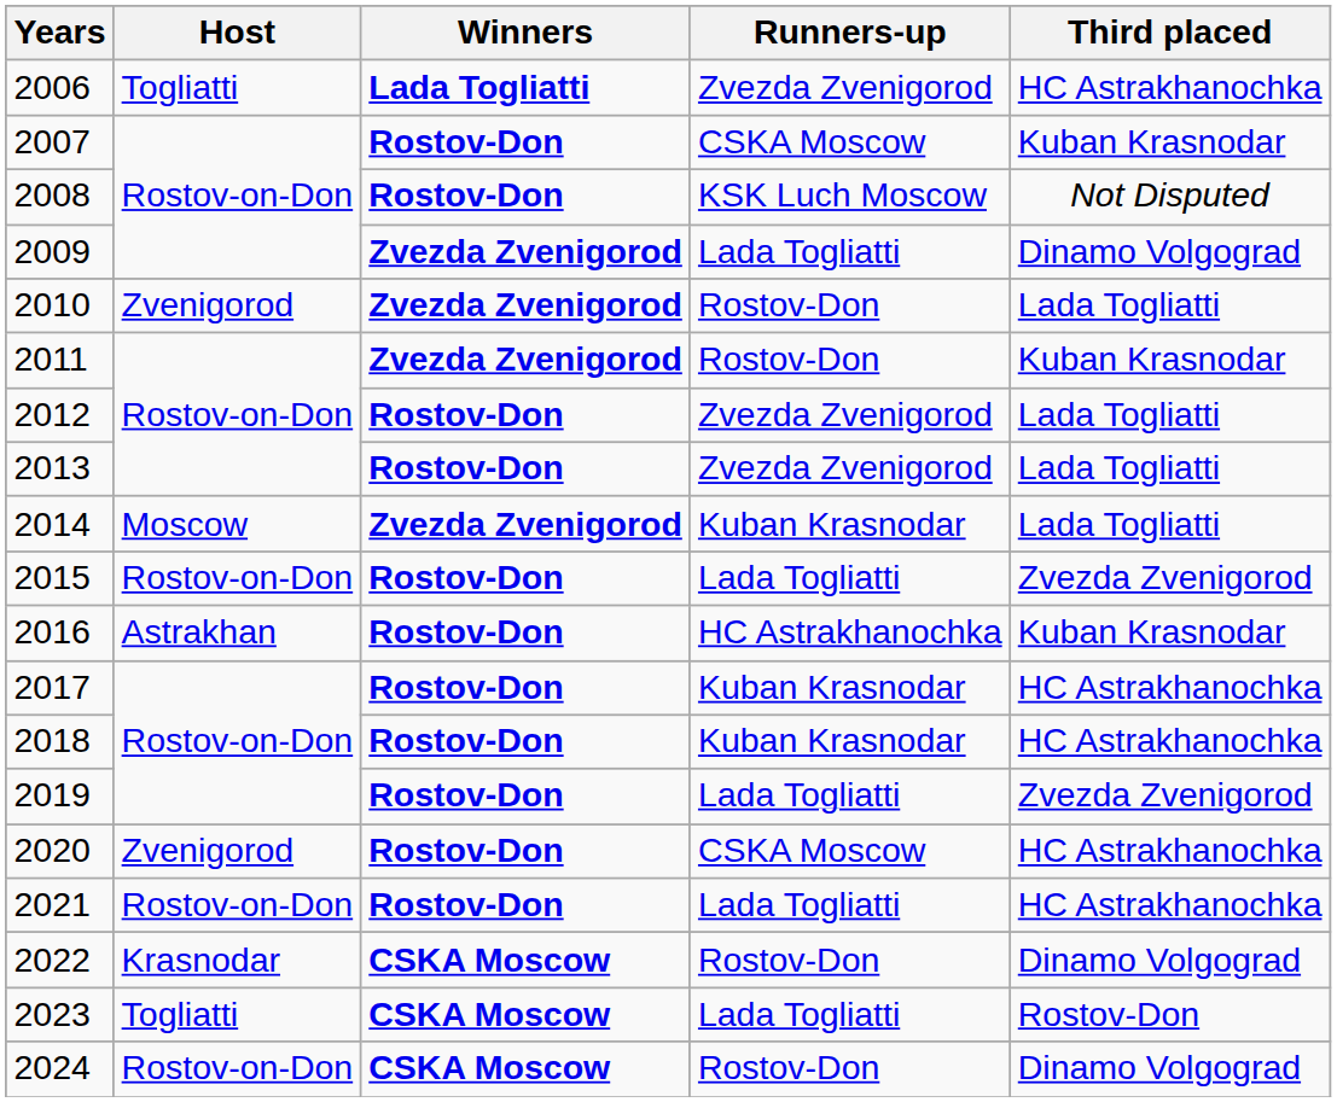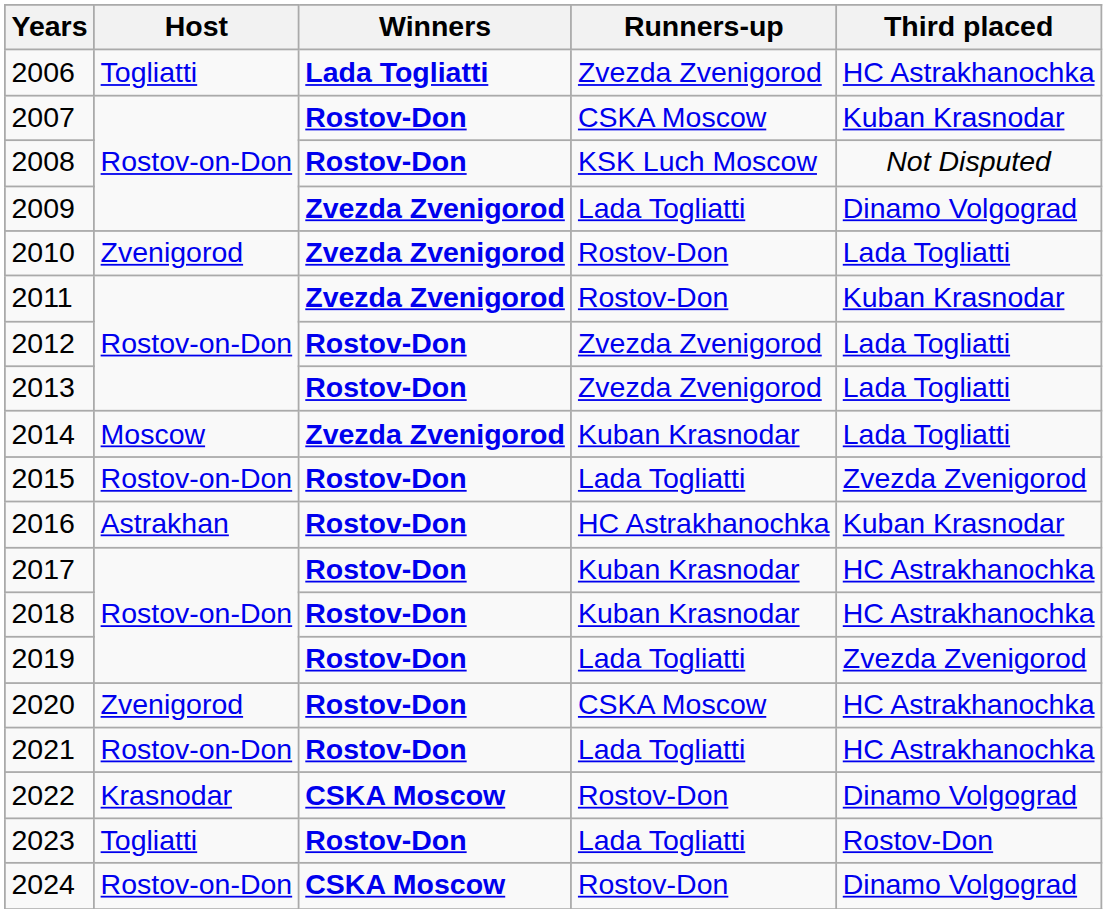2023 | Winners: CSKA Moscow -> Rostov-Don
